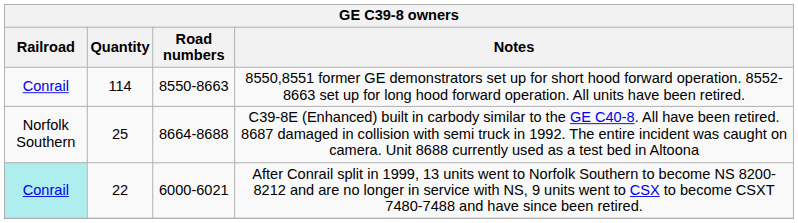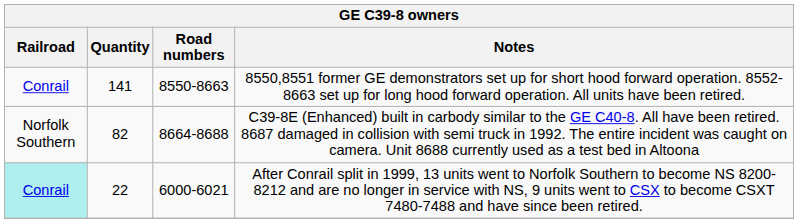row 3 | Quantity: 114 -> 141
row 4 | Quantity: 25 -> 82
